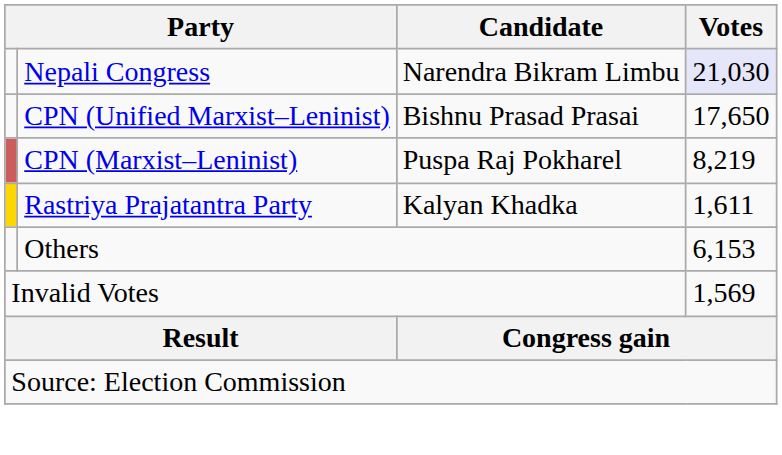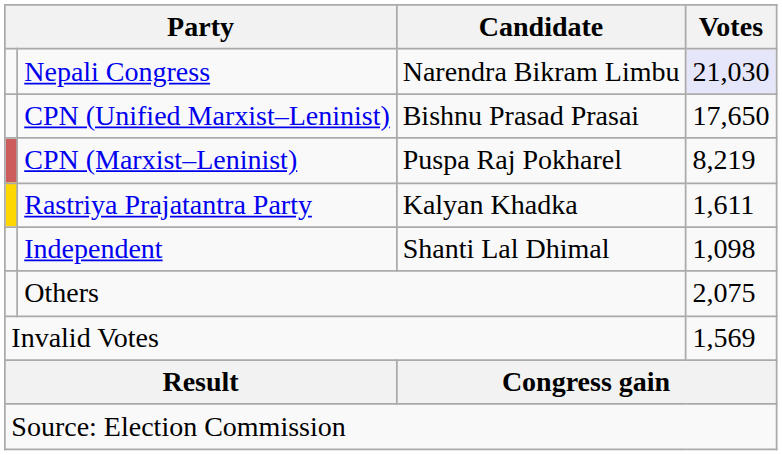+ row: Independent | Shanti Lal Dhimal | 1,098
Others | Votes: 6,153 -> 2,075
